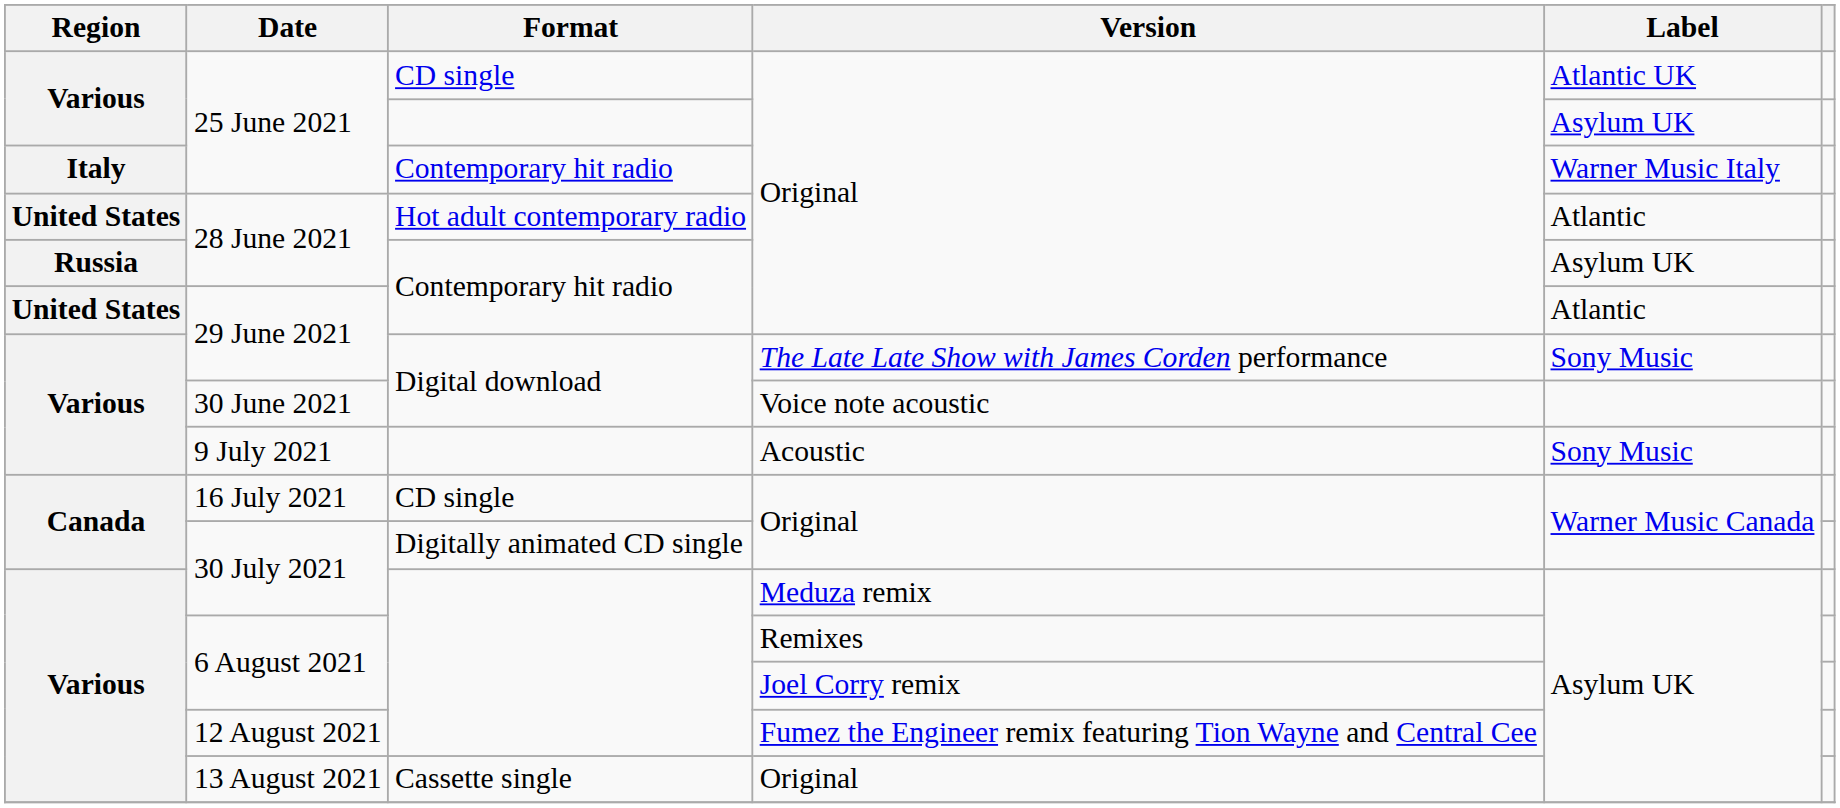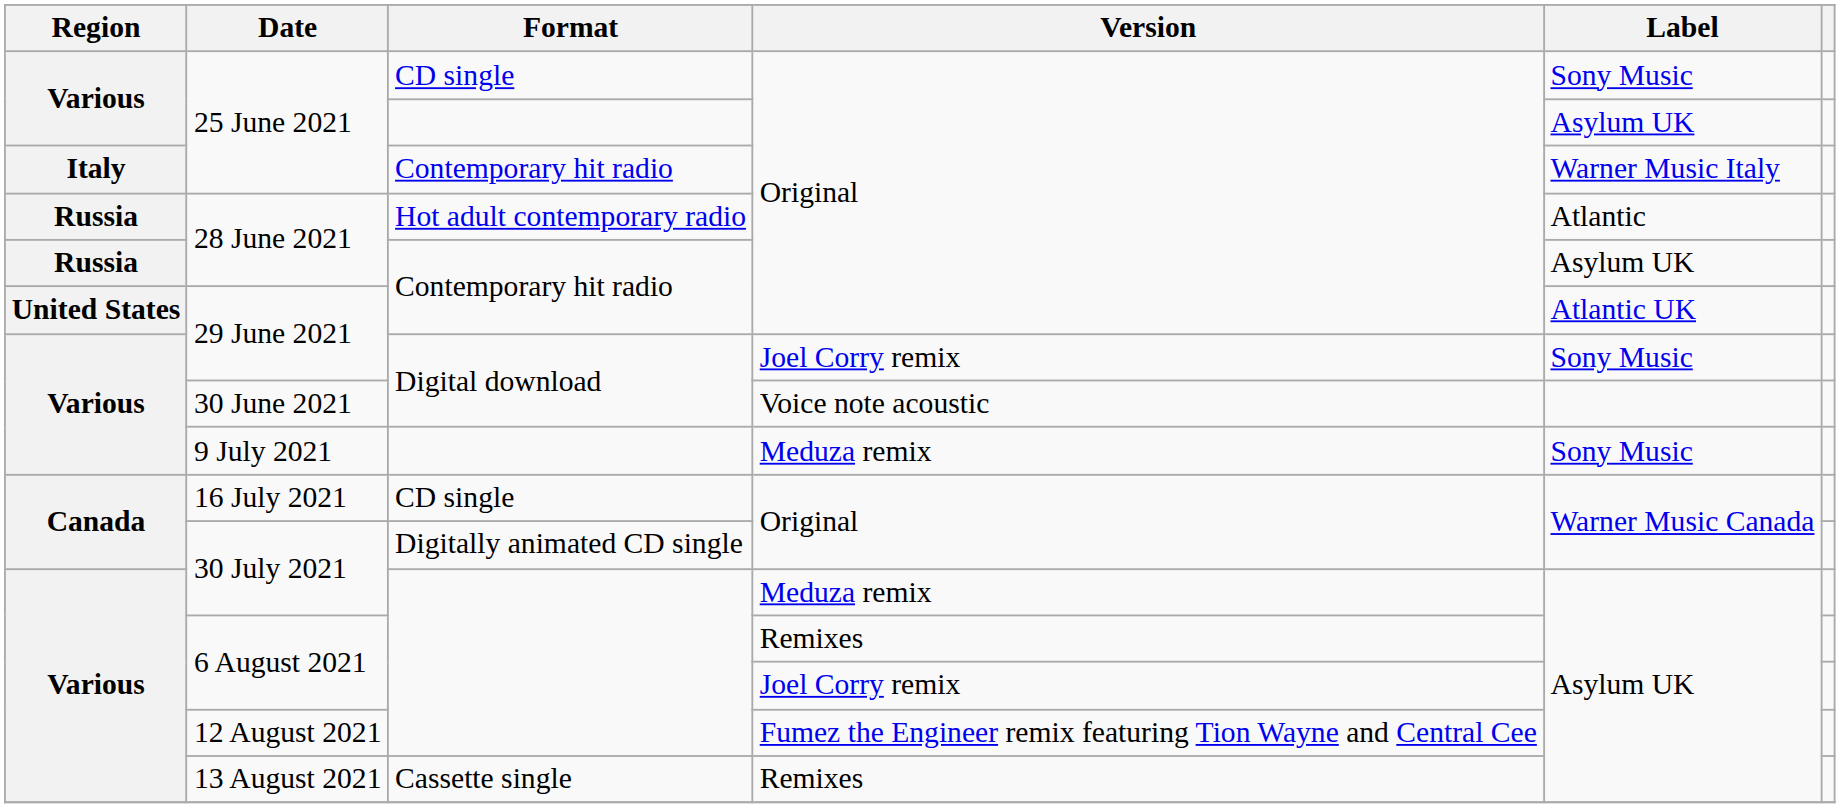25 June 2021 / CD single | Label: Atlantic UK -> Sony Music
28 June 2021 / Hot adult contemporary radio | Region: United States -> Russia
29 June 2021 / Contemporary hit radio | Label: Atlantic -> Atlantic UK
29 June 2021 / Digital download | Version: The Late Late Show with James Corden performance -> Joel Corry remix
9 July 2021 | Version: Acoustic -> Meduza remix
13 August 2021 | Version: Original -> Remixes
